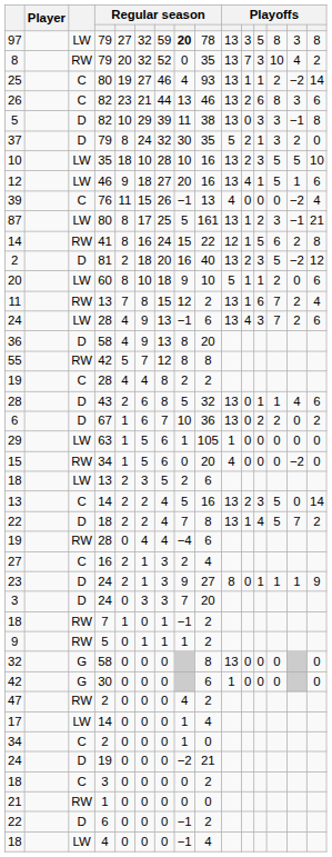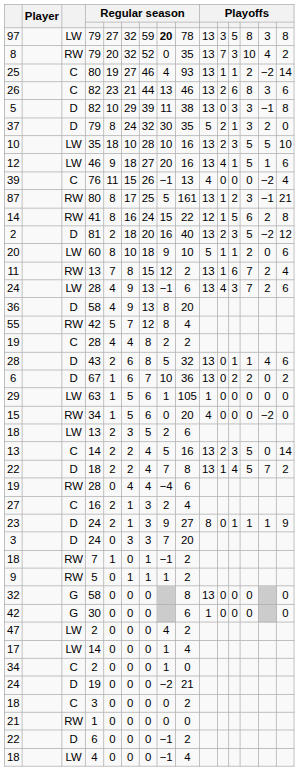87 | column 3: LW -> RW
55 | column 9: 8 -> 4
47 | column 3: RW -> LW
